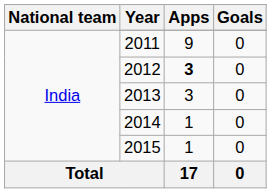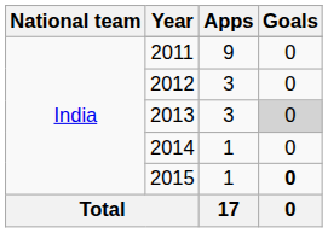2012 | Apps: bold -> normal
2013 | Goals: no background -> lightgrey background
2015 | Goals: normal -> bold
